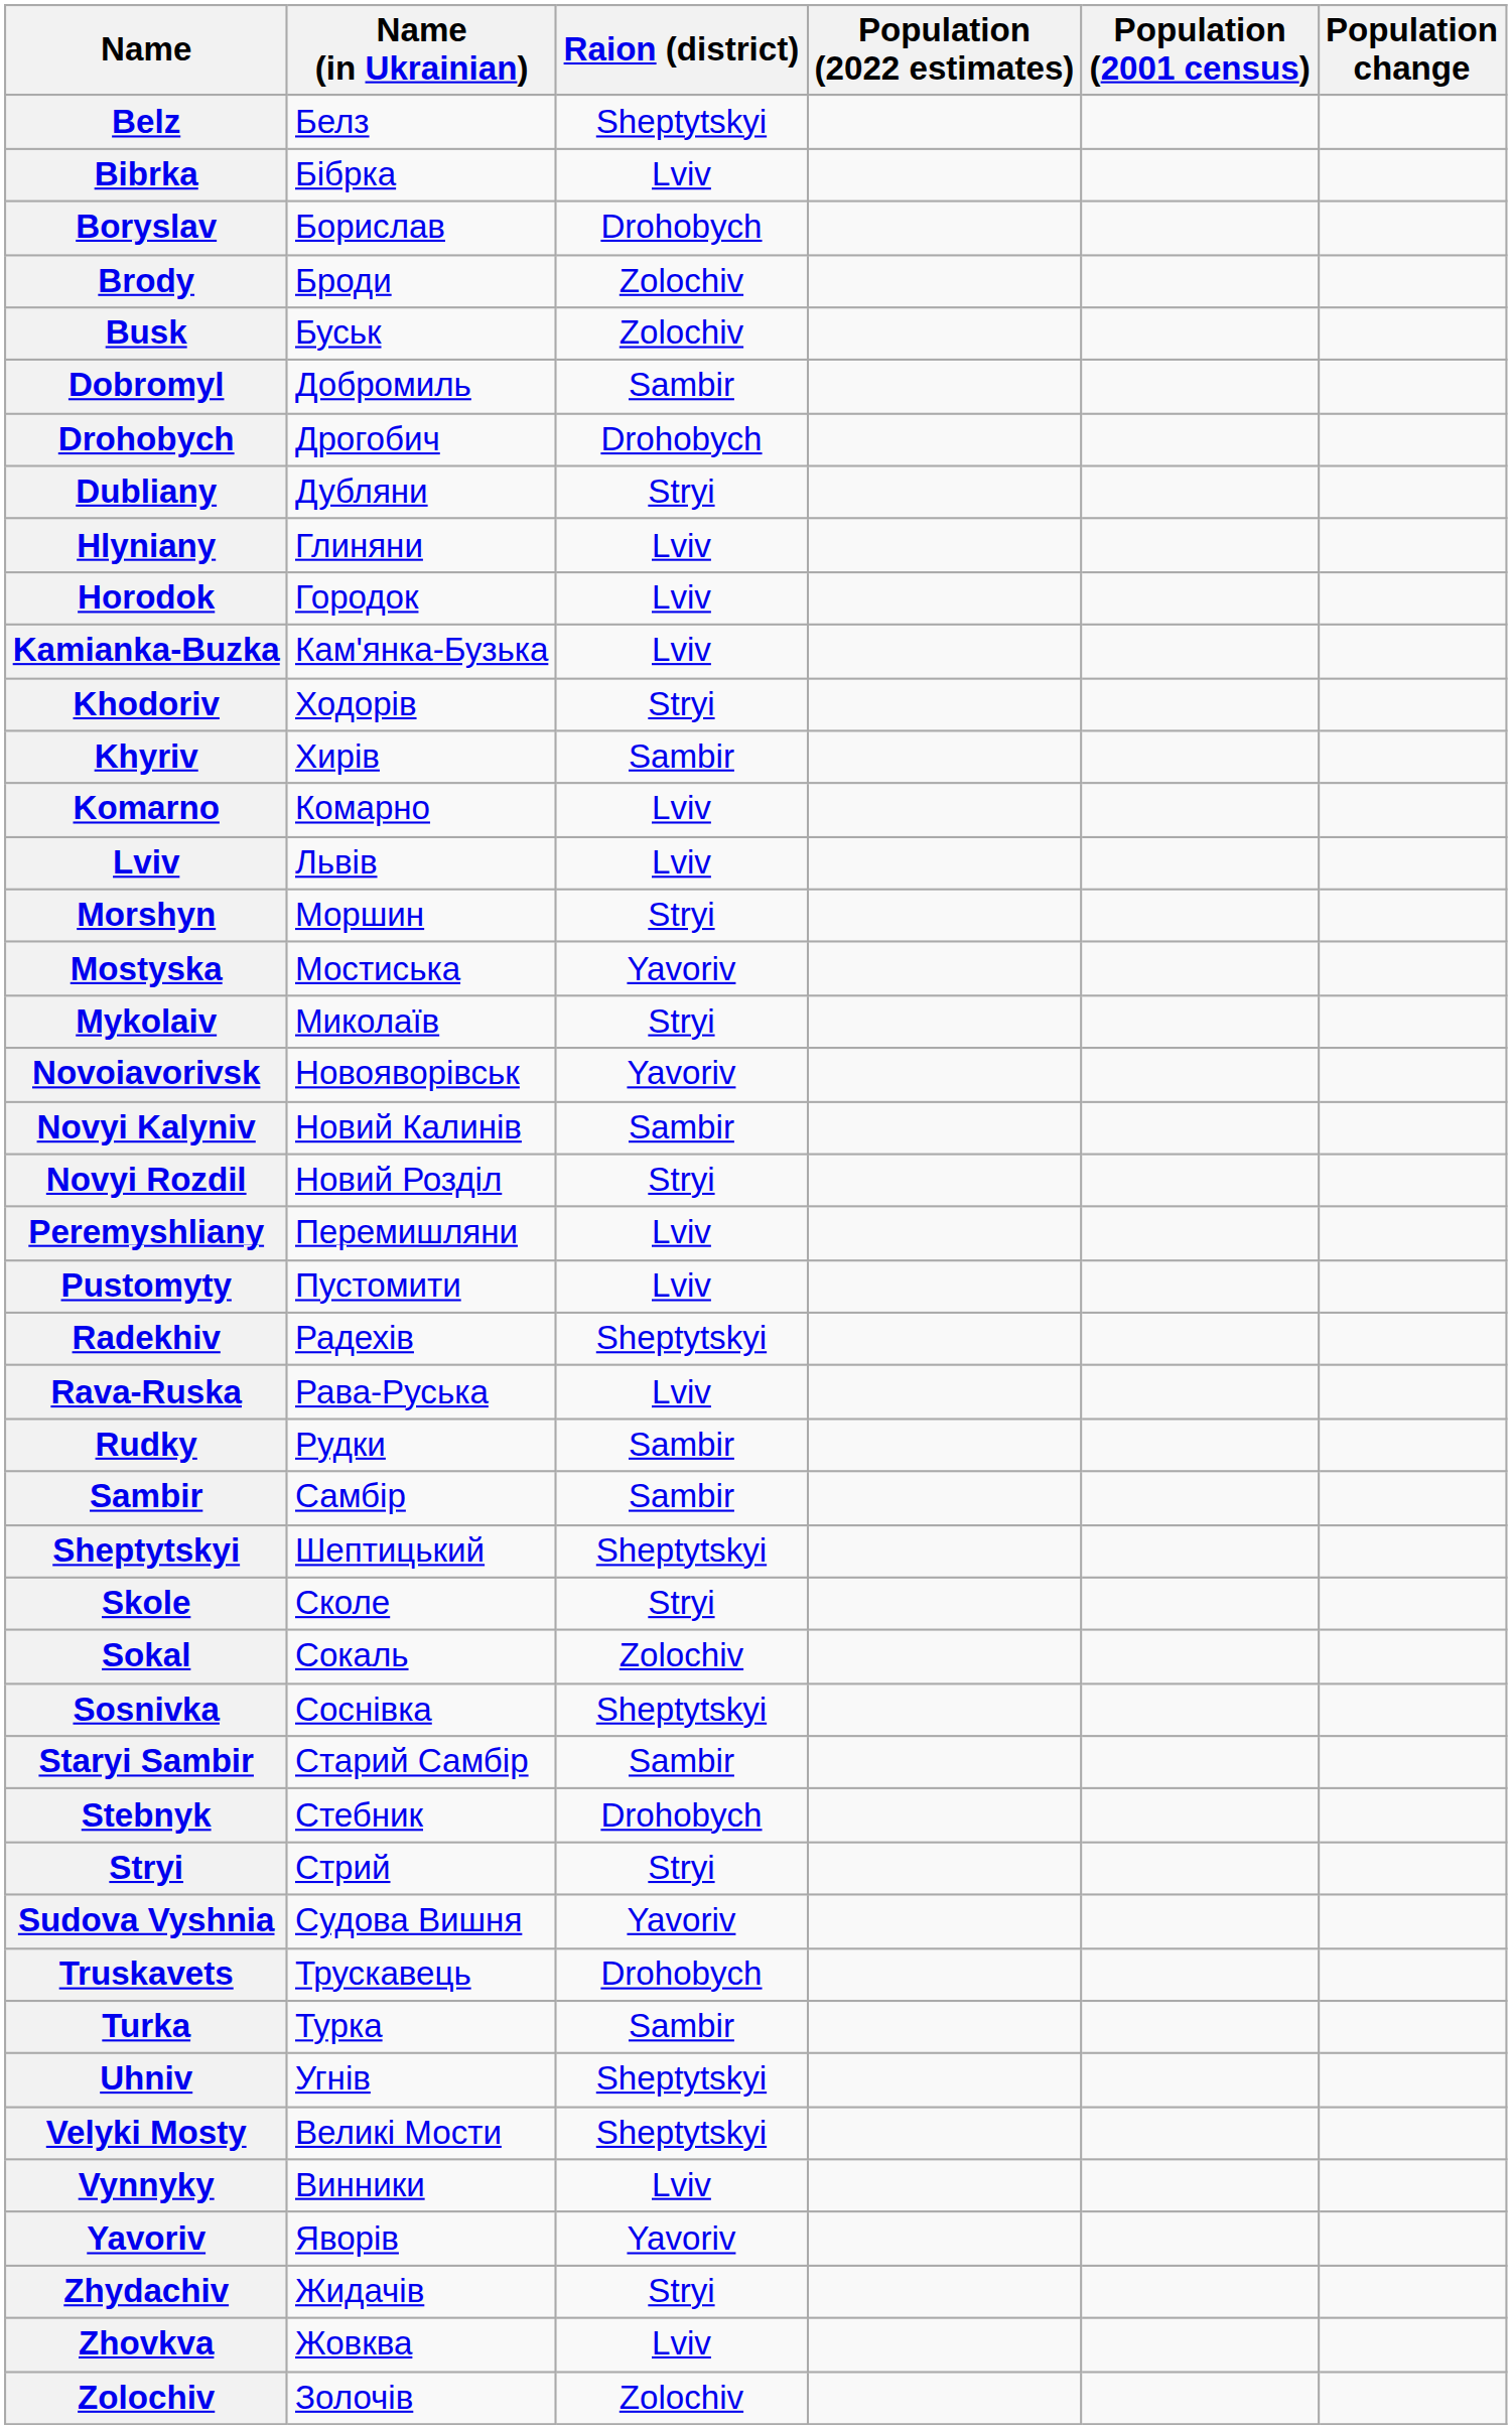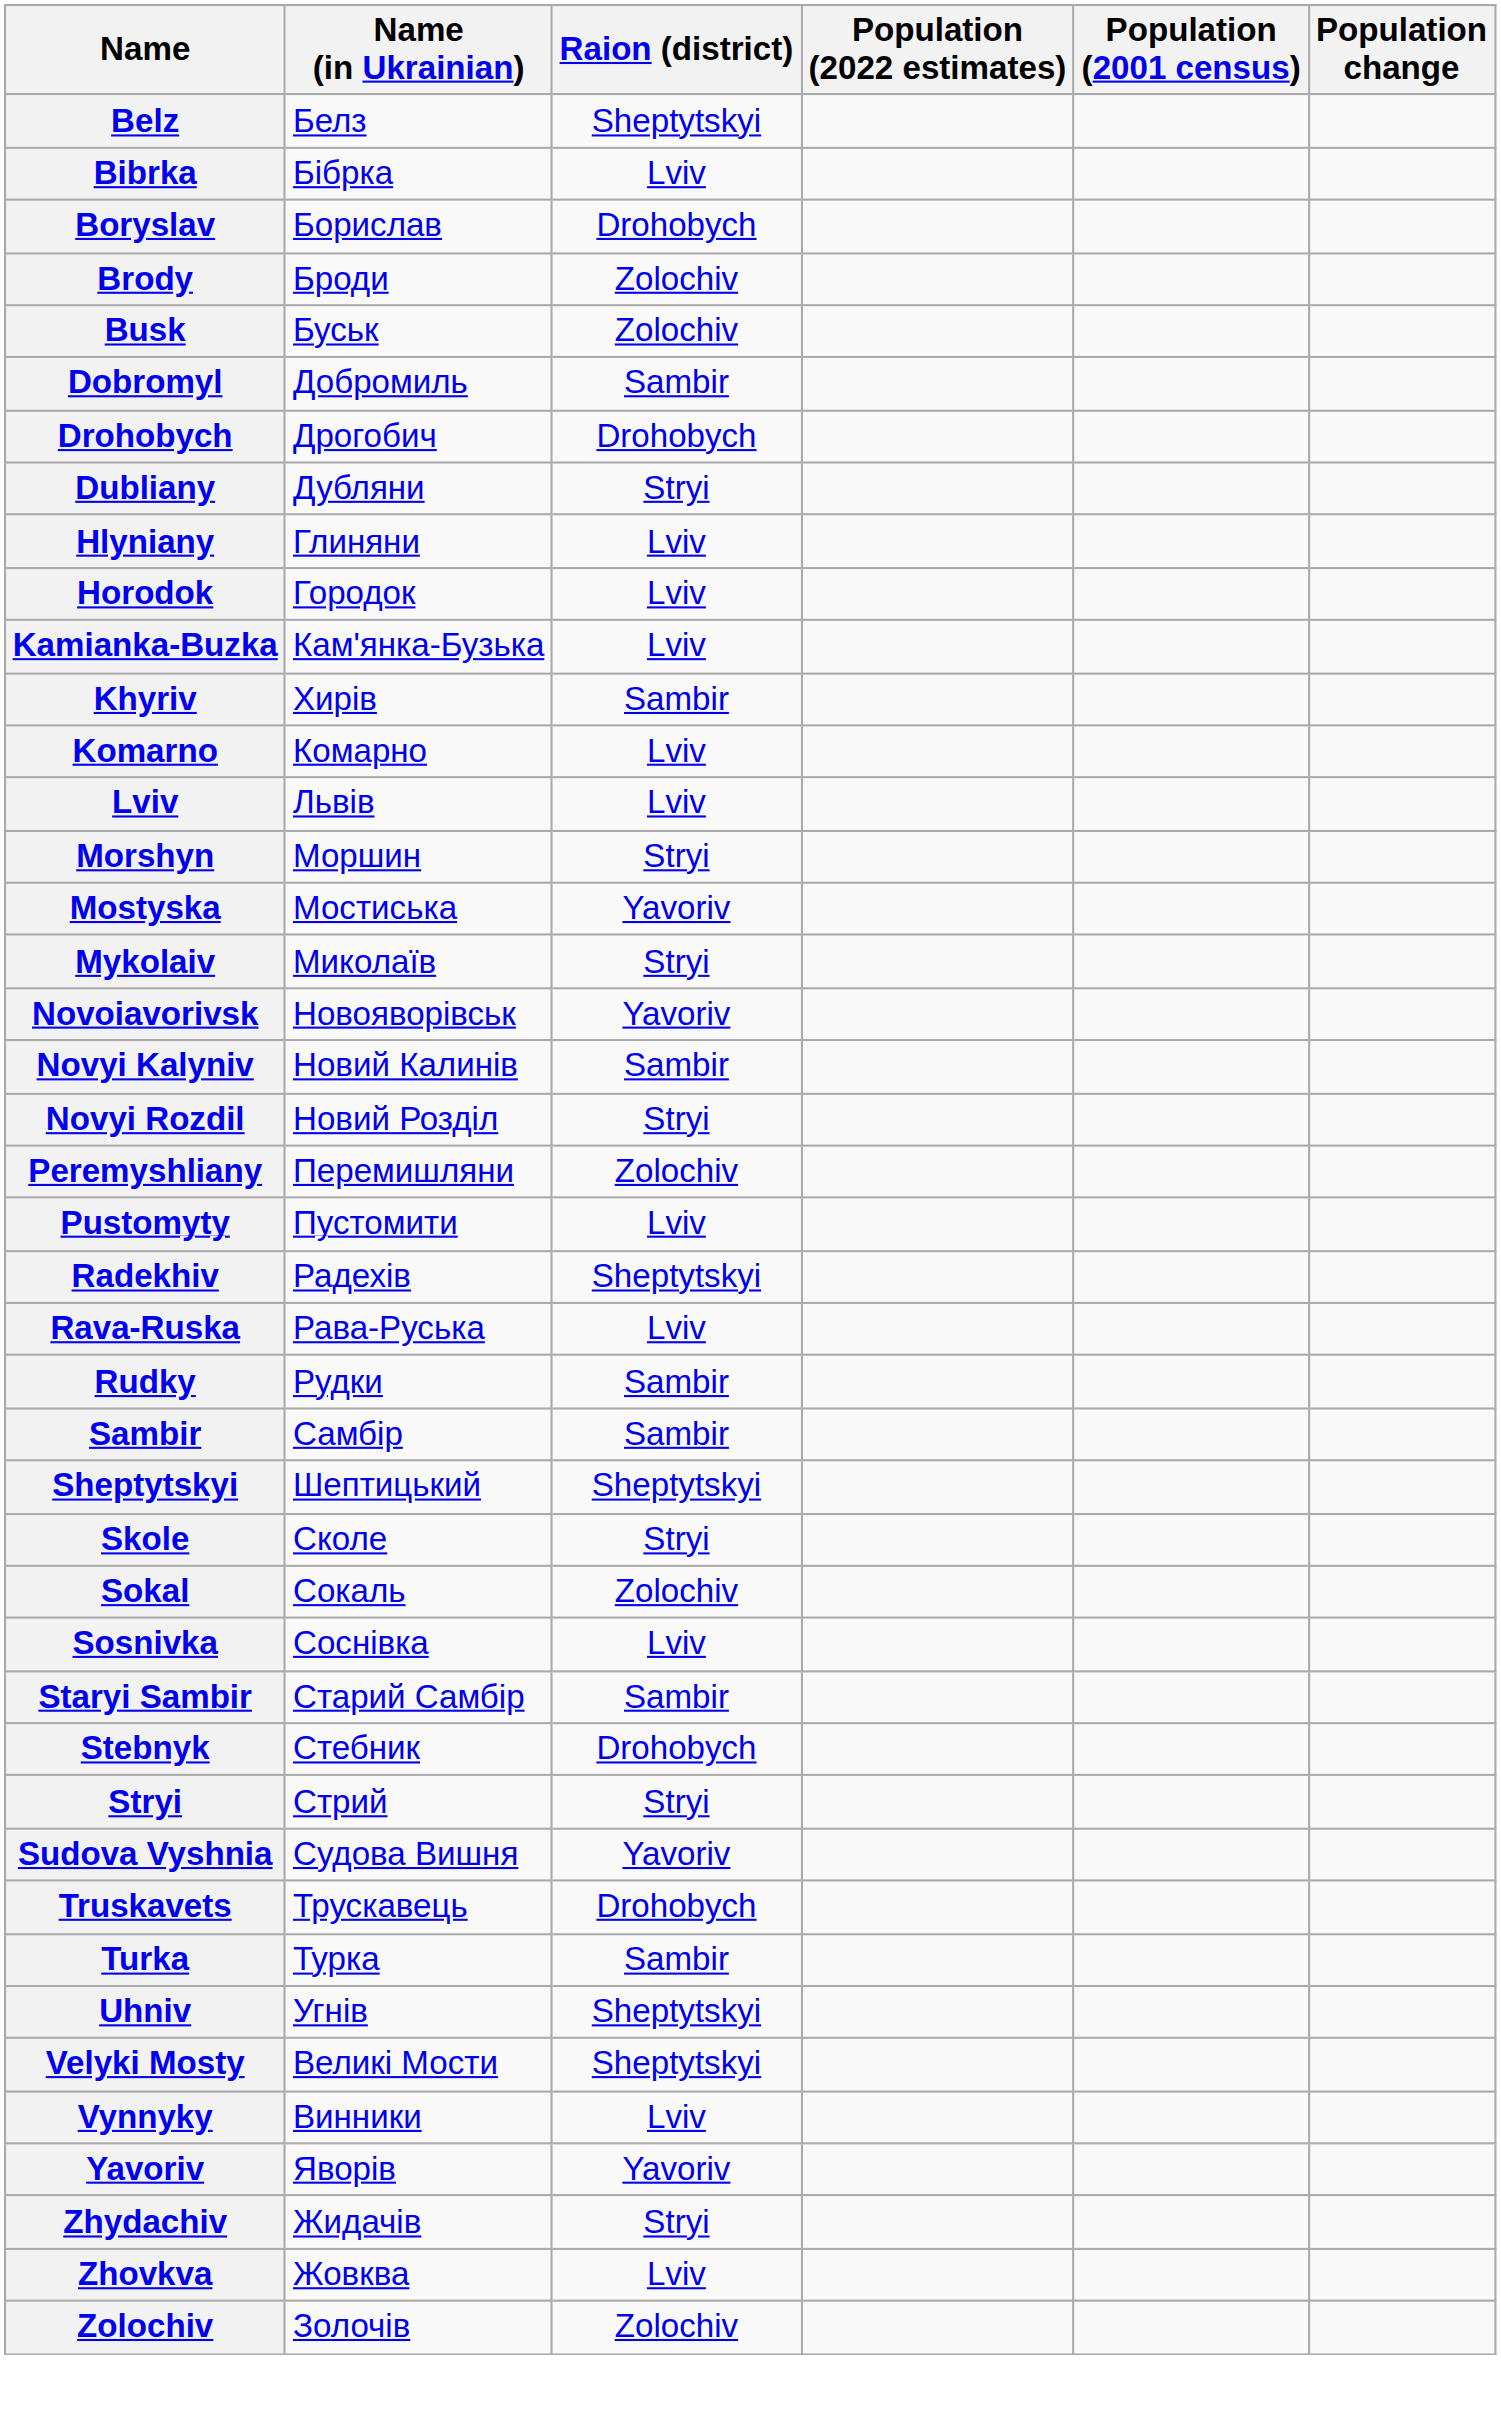- row: Khodoriv | Ходорів | Stryi
Peremyshliany | Raion (district): Lviv -> Zolochiv
Sosnivka | Raion (district): Sheptytskyi -> Lviv
